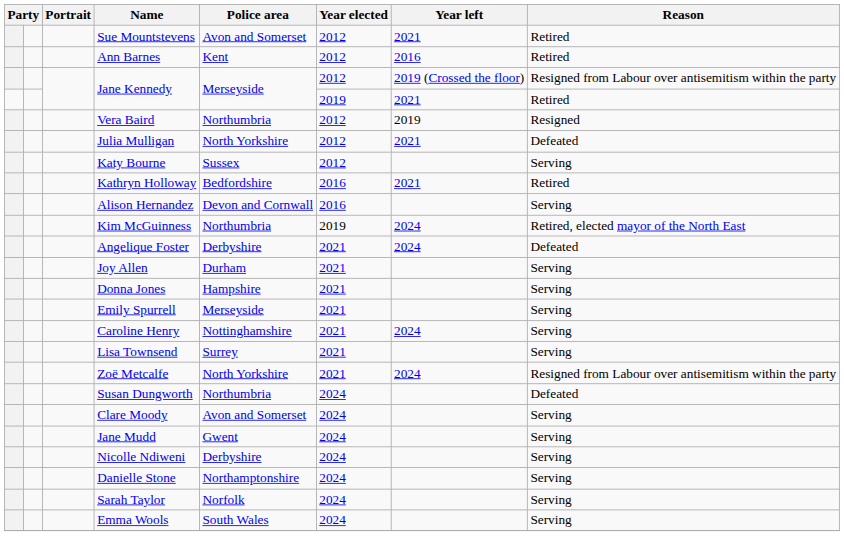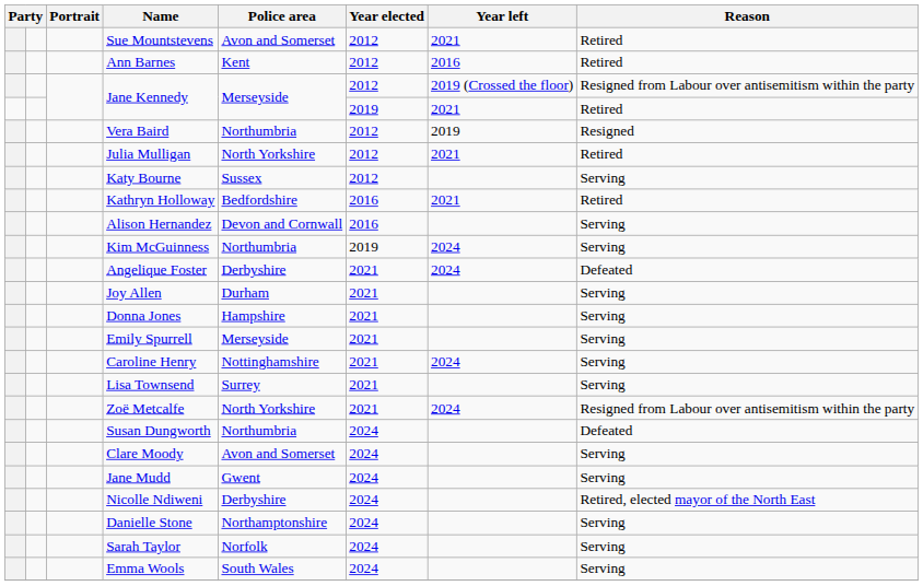Julia Mulligan | Reason: Defeated -> Retired
Kim McGuinness | Reason: Retired, elected mayor of the North East -> Serving
Nicolle Ndiweni | Reason: Serving -> Retired, elected mayor of the North East
